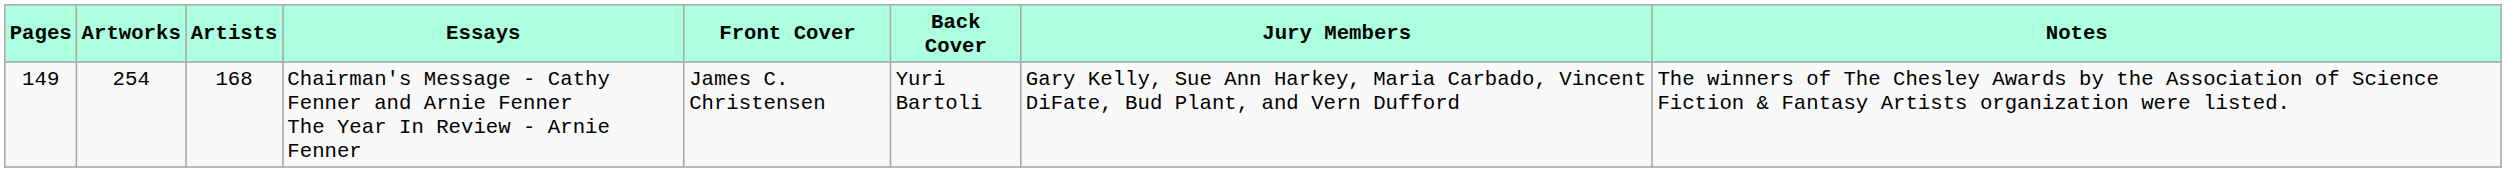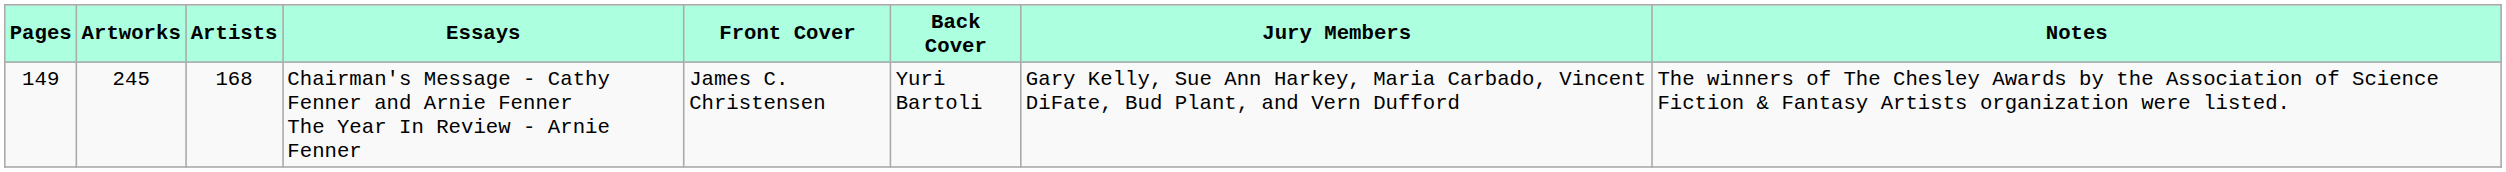row 2 | Artworks: 254 -> 245
